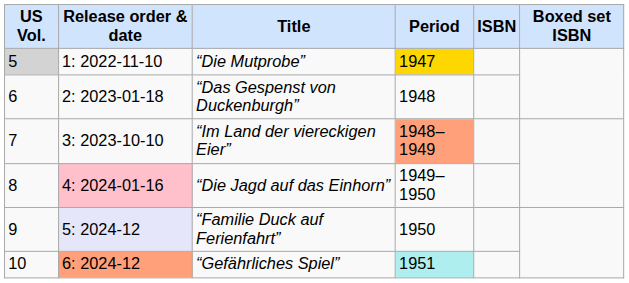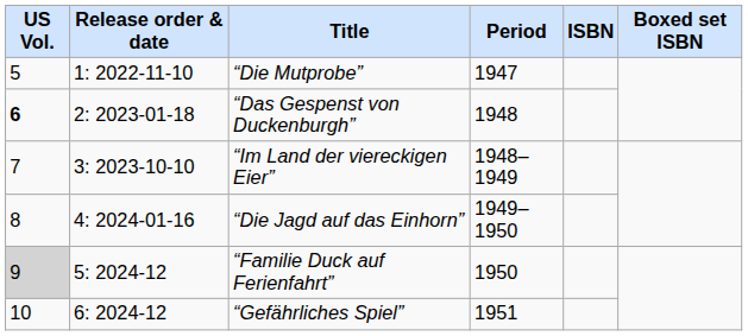“Die Mutprobe” | US Vol.: lightgrey background -> no background
“Die Mutprobe” | Period: gold background -> no background
“Das Gespenst von Duckenburgh” | US Vol.: normal -> bold
“Im Land der viereckigen Eier” | Period: lightsalmon background -> no background
“Die Jagd auf das Einhorn” | Release order & date: pink background -> no background
“Familie Duck auf Ferienfahrt” | US Vol.: no background -> lightgrey background
“Familie Duck auf Ferienfahrt” | Release order & date: lavender background -> no background
“Gefährliches Spiel” | Release order & date: lightsalmon background -> no background
“Gefährliches Spiel” | Period: paleturquoise background -> no background
